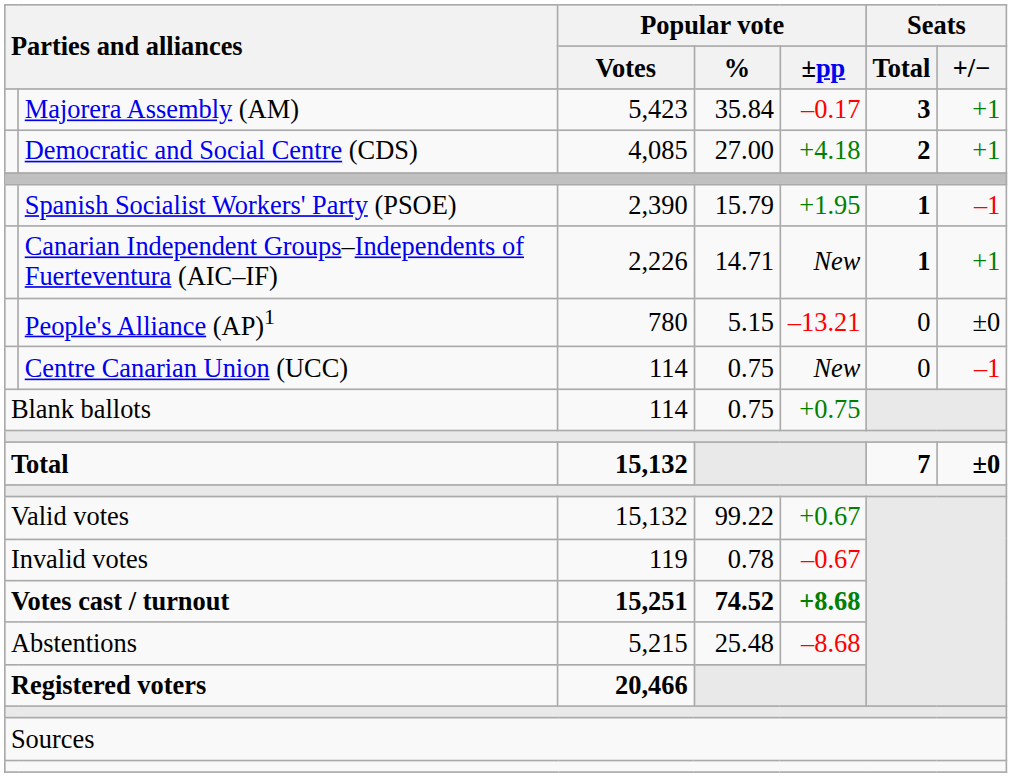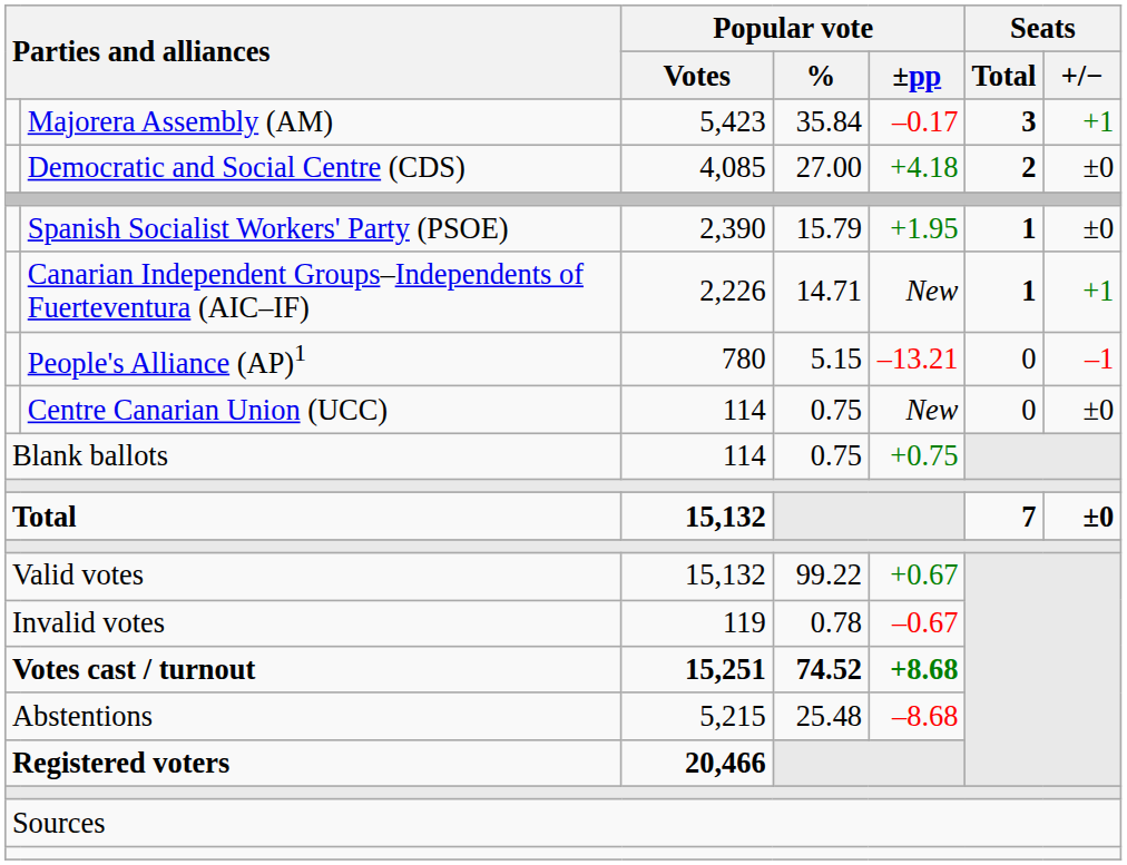Democratic and Social Centre (CDS) | Seats / +/−: +1 -> ±0
Spanish Socialist Workers' Party (PSOE) | Seats / +/−: –1 -> ±0
People's Alliance (AP)1 | Seats / +/−: ±0 -> –1
Centre Canarian Union (UCC) | Seats / +/−: –1 -> ±0
